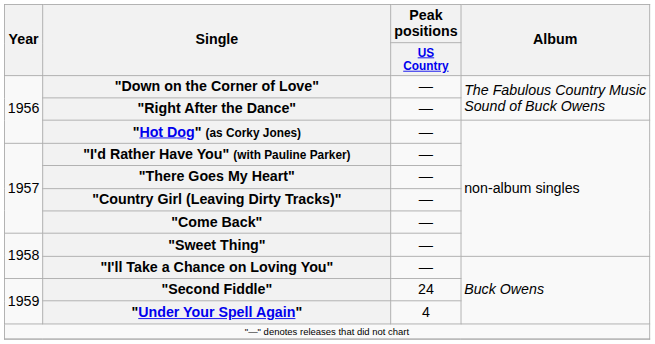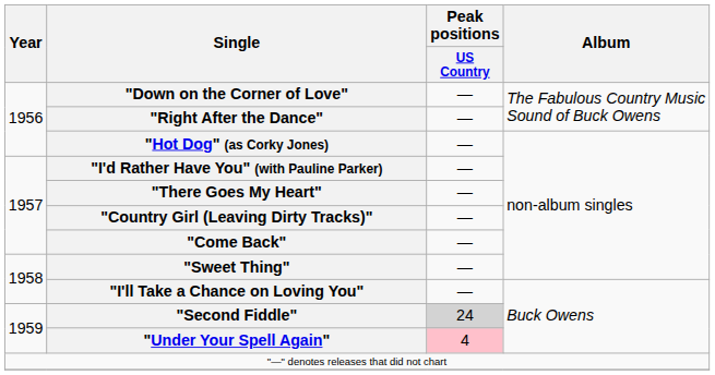"Second Fiddle" | Peak positions / US Country: no background -> lightgrey background
"Under Your Spell Again" | Peak positions / US Country: no background -> pink background
